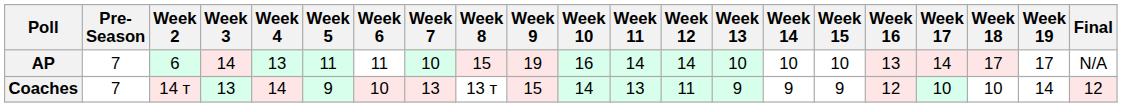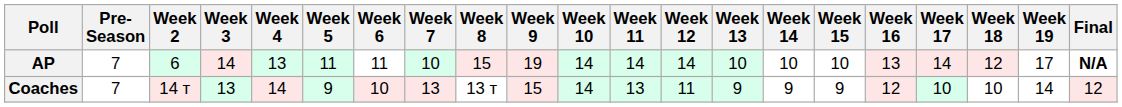AP | Week 10: 16 -> 14
AP | Week 18: 17 -> 12
AP | Final: normal -> bold
